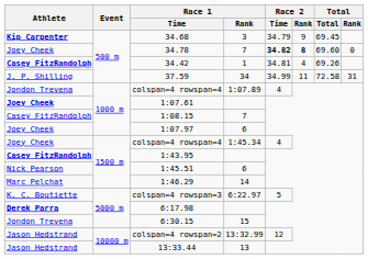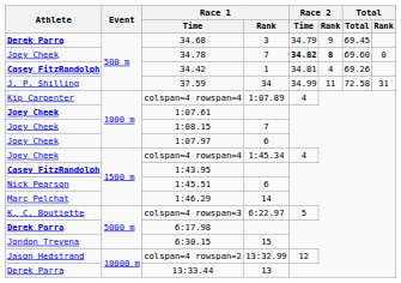34.68 | Athlete: Kip Carpenter -> Derek Parra
colspan=4 rowspan=4 / 1:07.89 | Athlete: Jondon Trevena -> Kip Carpenter
1:08.15 | Athlete: Casey FitzRandolph -> Joey Cheek
13:33.44 | Athlete: Jason Hedstrand -> Derek Parra
